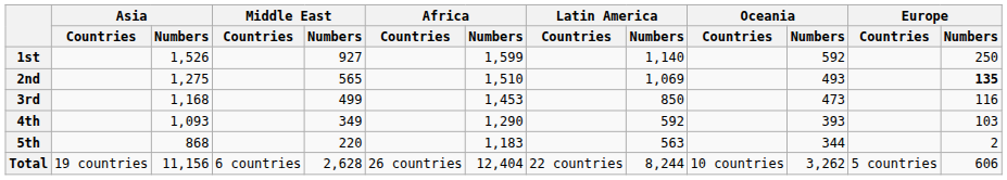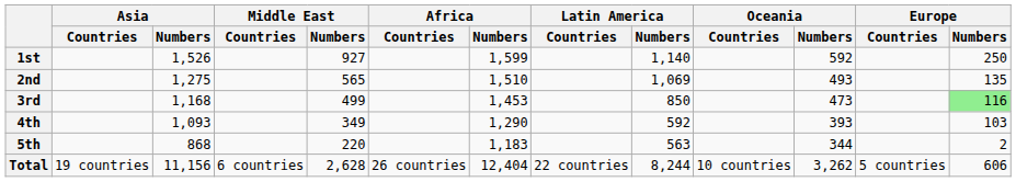2nd | Europe / Numbers: bold -> normal
3rd | Europe / Numbers: no background -> lightgreen background
